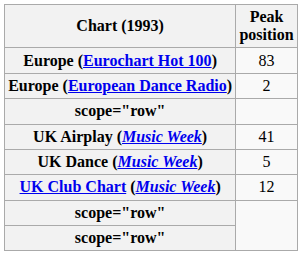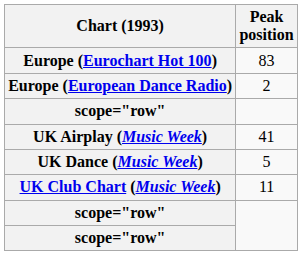UK Club Chart (Music Week) | Peak position: 12 -> 11
